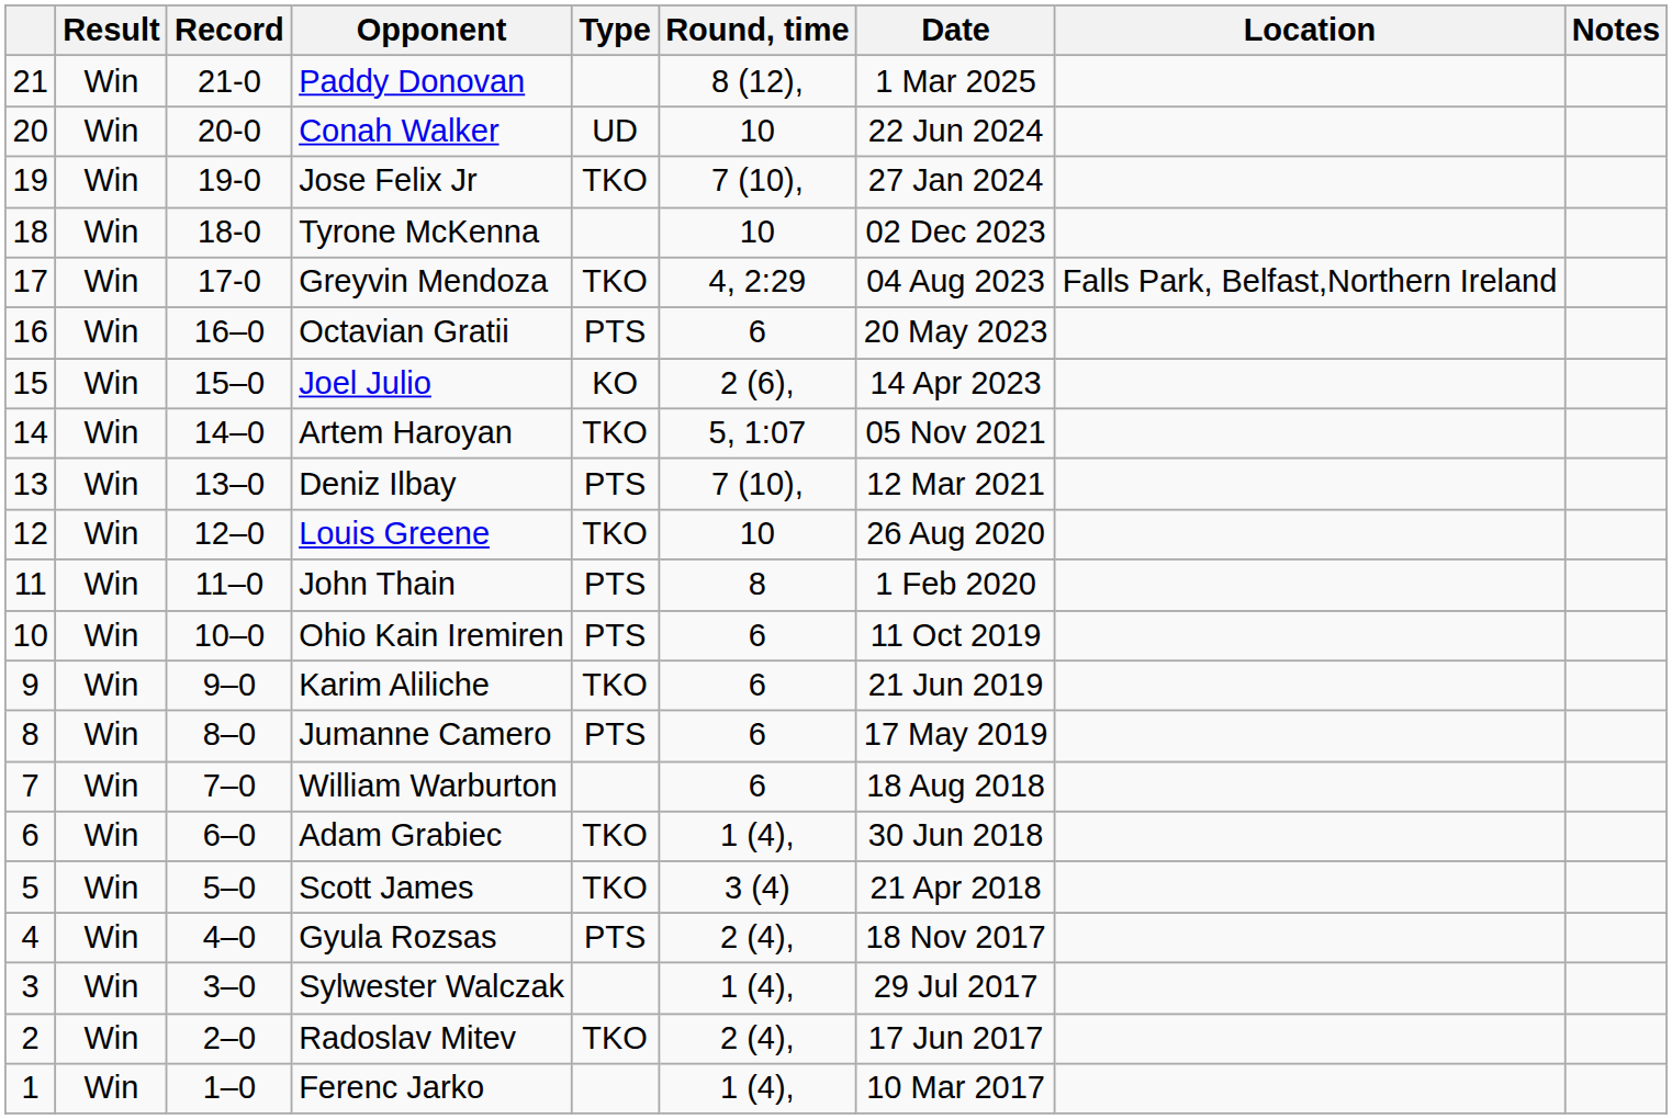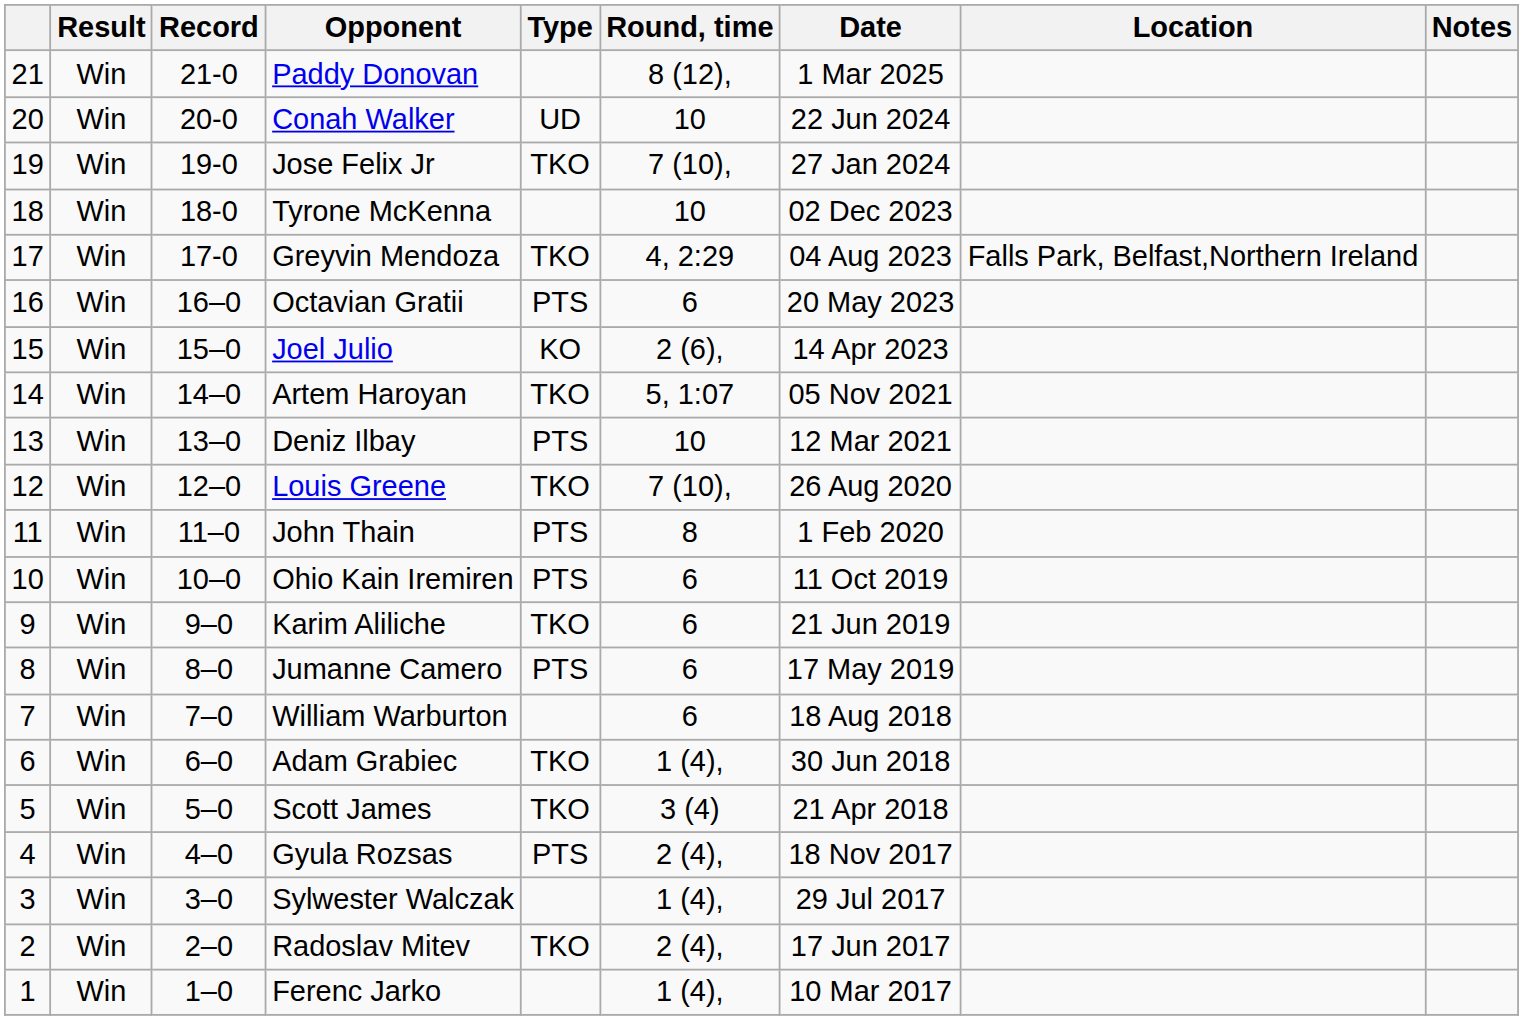Deniz Ilbay | Round, time: 7 (10), -> 10
Louis Greene | Round, time: 10 -> 7 (10),
